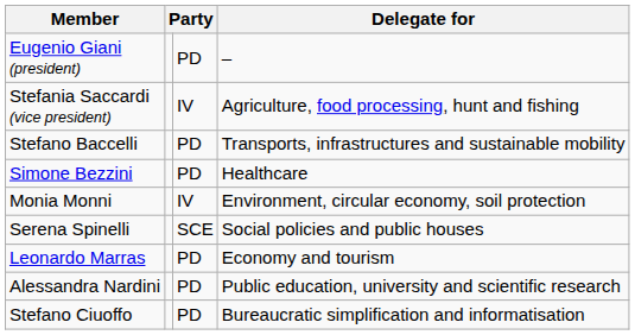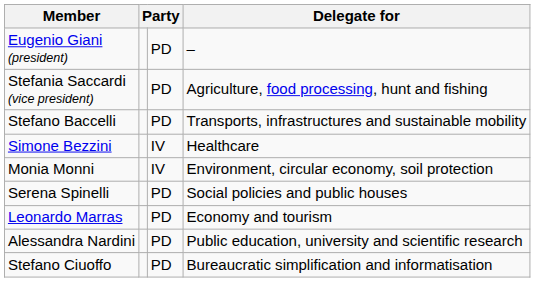Stefania Saccardi (vice president) | column 3: IV -> PD
Simone Bezzini | column 3: PD -> IV
Serena Spinelli | column 3: SCE -> PD
